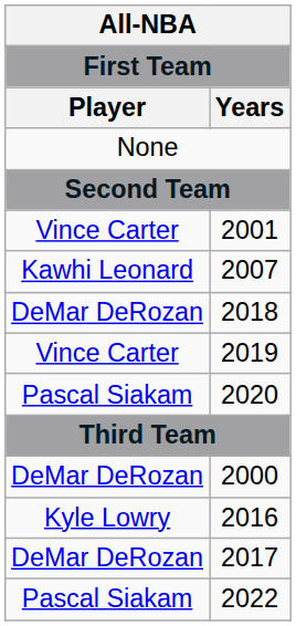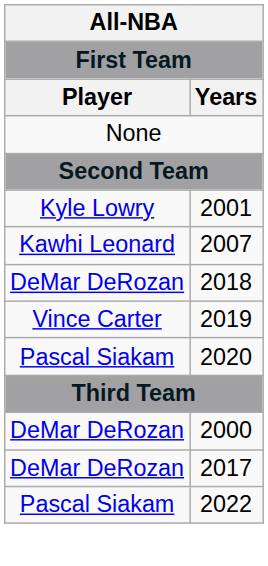2001 | Player: Vince Carter -> Kyle Lowry
- row: Kyle Lowry | 2016
